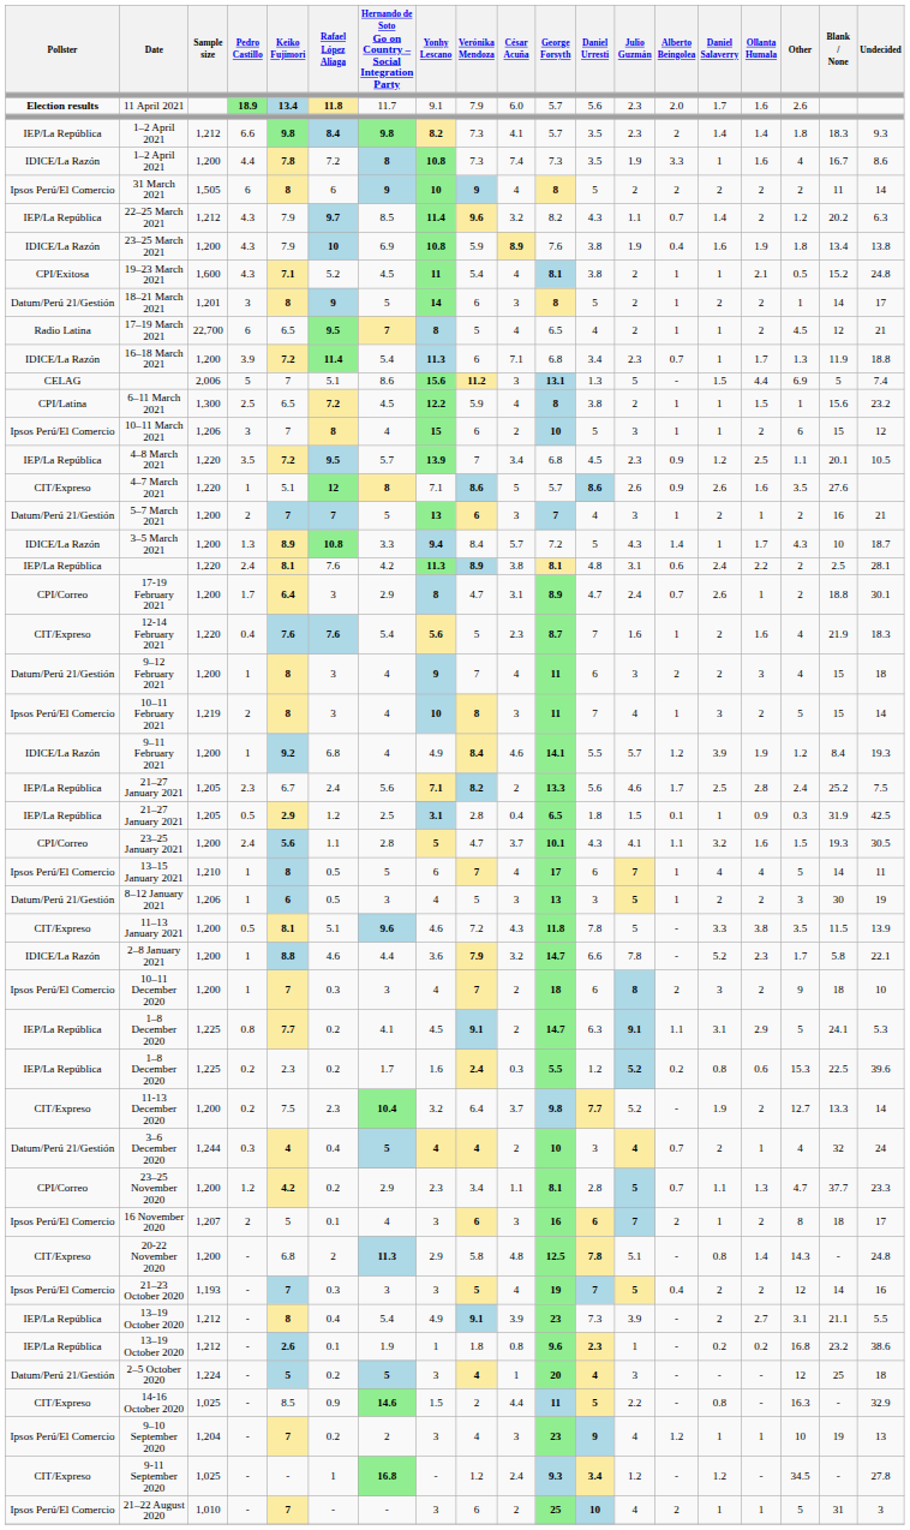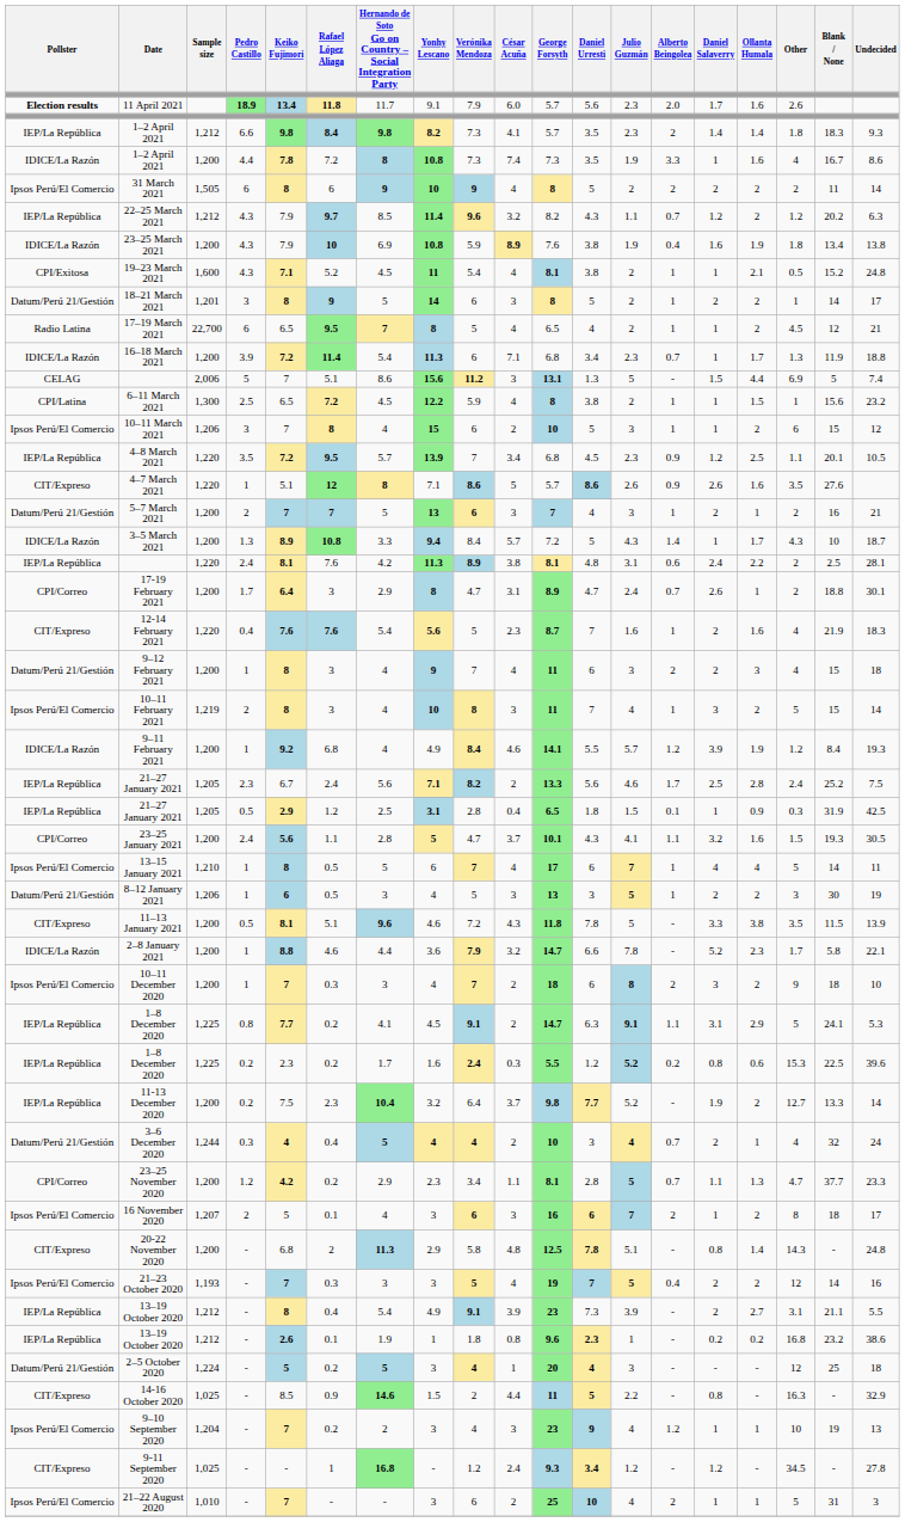22–25 March 2021 | Daniel Salaverry: 1.4 -> 1.2
11-13 December 2020 | Pollster: CIT/Expreso -> IEP/La República
